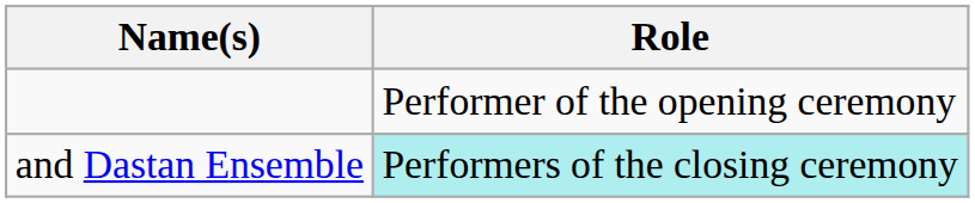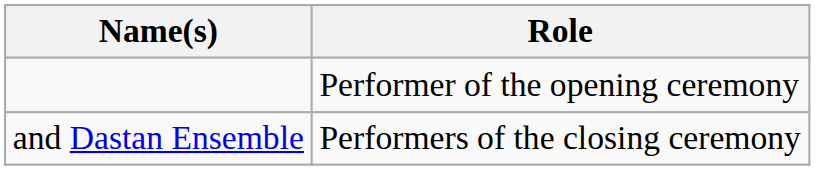and Dastan Ensemble | Role: paleturquoise background -> no background
